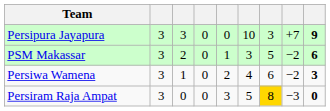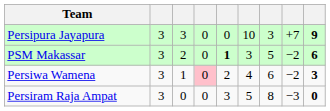PSM Makassar | column 5: normal -> bold
Persiwa Wamena | column 4: no background -> pink background
Persiram Raja Ampat | column 7: gold background -> no background
